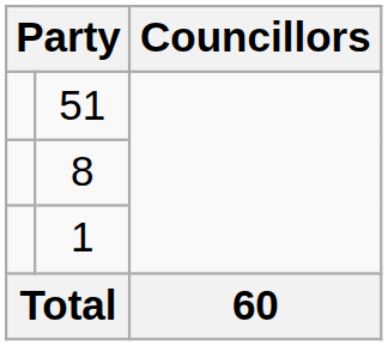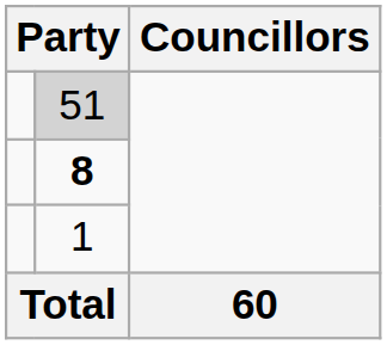51 | column 2: no background -> lightgrey background
8 | column 2: normal -> bold
